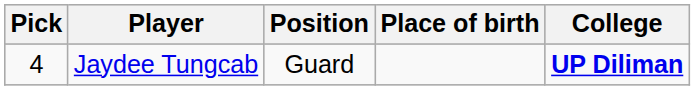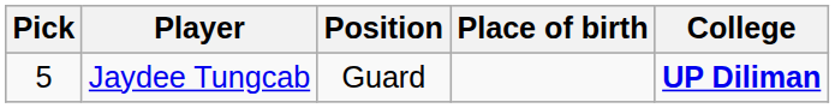Jaydee Tungcab | Pick: 4 -> 5
